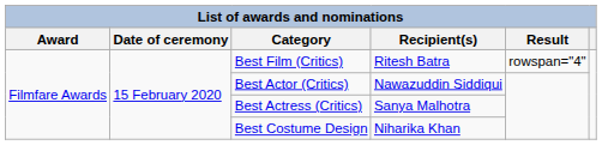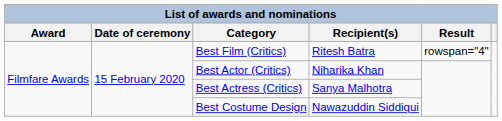Best Actor (Critics) | Recipient(s): Nawazuddin Siddiqui -> Niharika Khan
Best Costume Design | Recipient(s): Niharika Khan -> Nawazuddin Siddiqui
